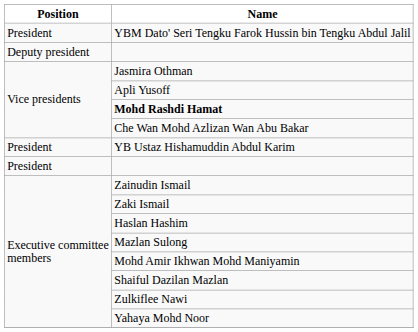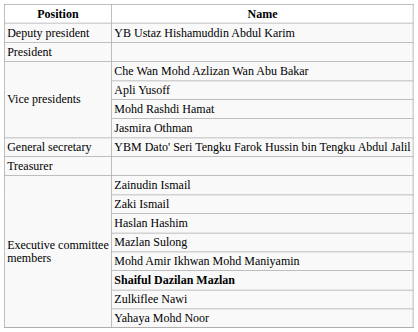row 2 | Position: President -> Deputy president
row 2 | Name: YBM Dato' Seri Tengku Farok Hussin bin Tengku Abdul Jalil -> YB Ustaz Hishamuddin Abdul Karim
row 3 | Position: Deputy president -> President
row 4 | Name: Jasmira Othman -> Che Wan Mohd Azlizan Wan Abu Bakar
row 6 | Name: bold -> normal
row 7 | Name: Che Wan Mohd Azlizan Wan Abu Bakar -> Jasmira Othman
row 8 | Position: President -> General secretary
row 8 | Name: YB Ustaz Hishamuddin Abdul Karim -> YBM Dato' Seri Tengku Farok Hussin bin Tengku Abdul Jalil
row 9 | Position: President -> Treasurer
row 15 | Name: normal -> bold
